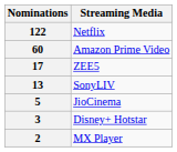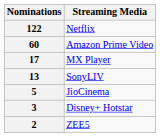17 | Streaming Media: ZEE5 -> MX Player
2 | Streaming Media: MX Player -> ZEE5
